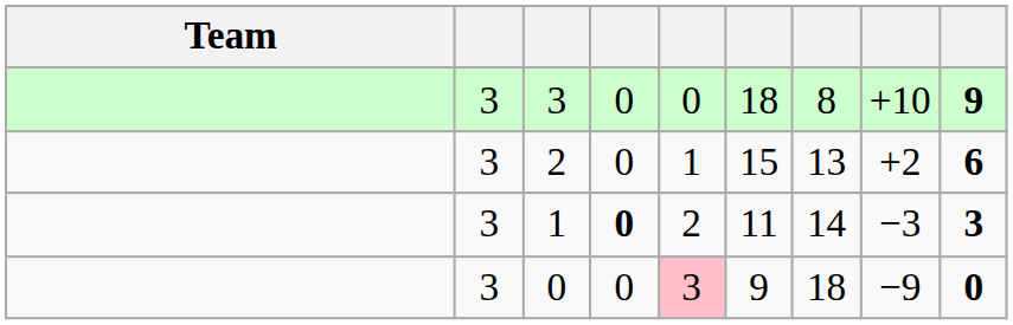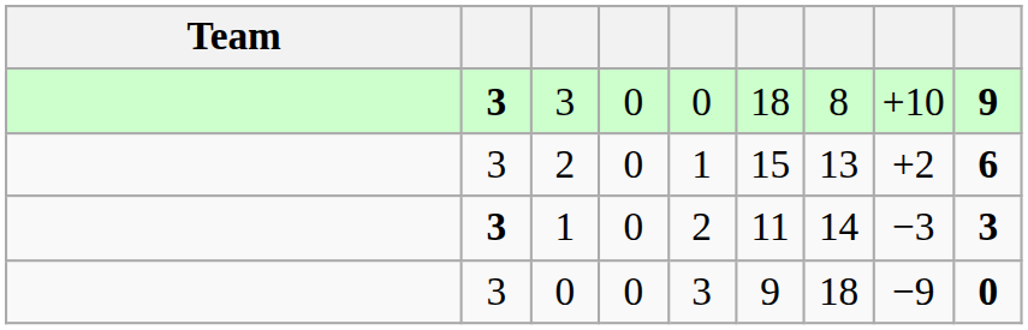row 2 | column 2: normal -> bold
row 4 | column 2: normal -> bold
row 4 | column 4: bold -> normal
row 5 | column 5: pink background -> no background
